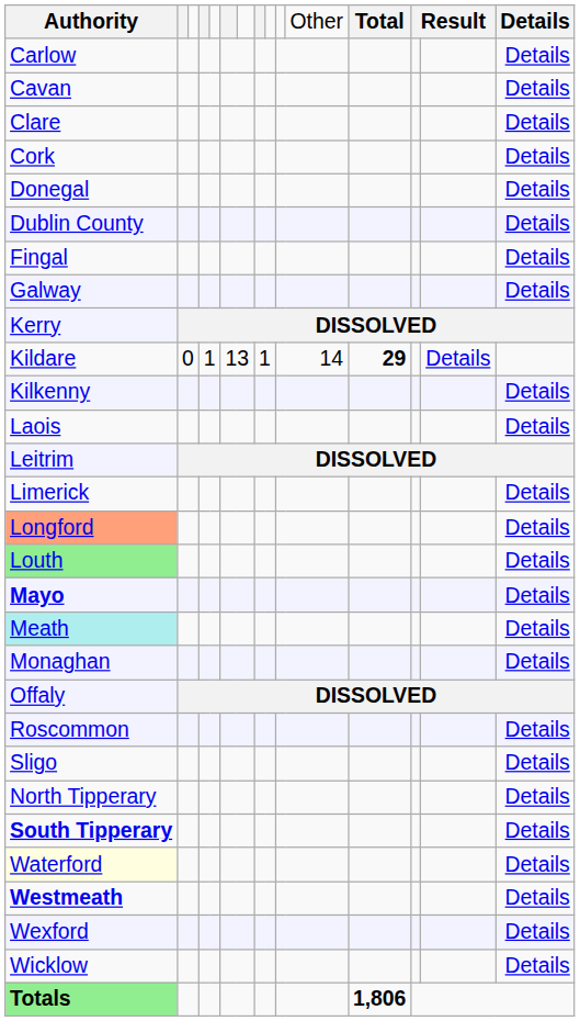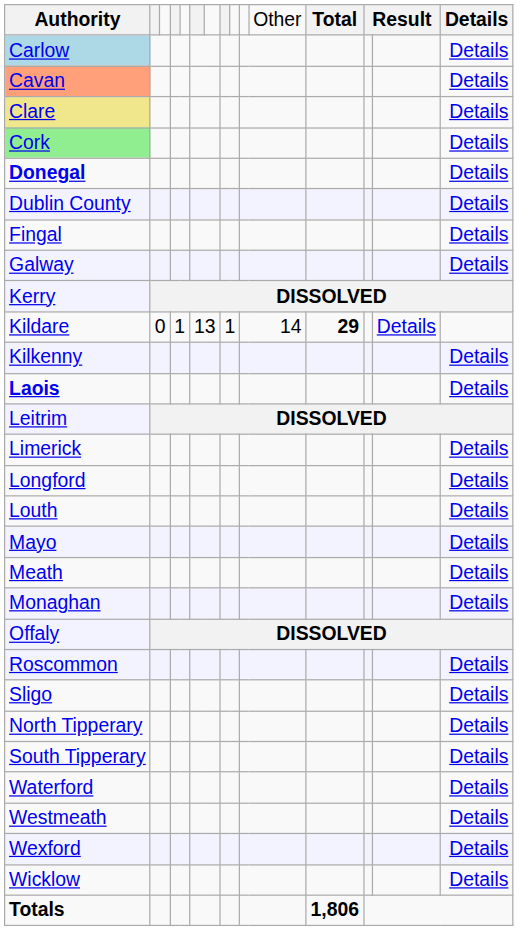Carlow | column 1: no background -> lightblue background
Cavan | column 1: no background -> lightsalmon background
Clare | column 1: no background -> khaki background
Cork | column 1: no background -> lightgreen background
Donegal | column 1: normal -> bold
Laois | column 1: normal -> bold
Longford | column 1: lightsalmon background -> no background
Louth | column 1: lightgreen background -> no background
Mayo | column 1: bold -> normal
Meath | column 1: paleturquoise background -> no background
South Tipperary | column 1: bold -> normal
Waterford | column 1: lightyellow background -> no background
Westmeath | column 1: bold -> normal
Totals | column 1: lightgreen background -> no background
